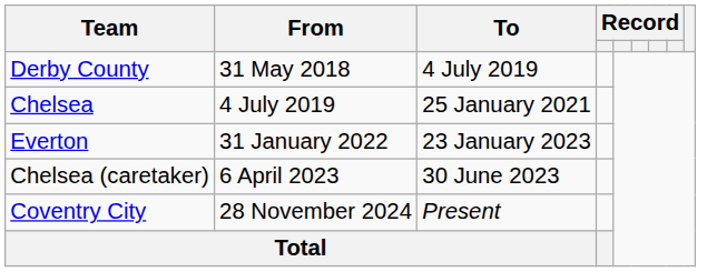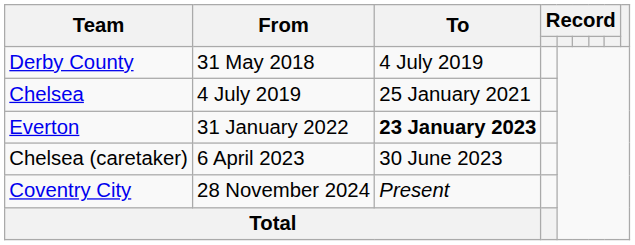Everton | To: normal -> bold
